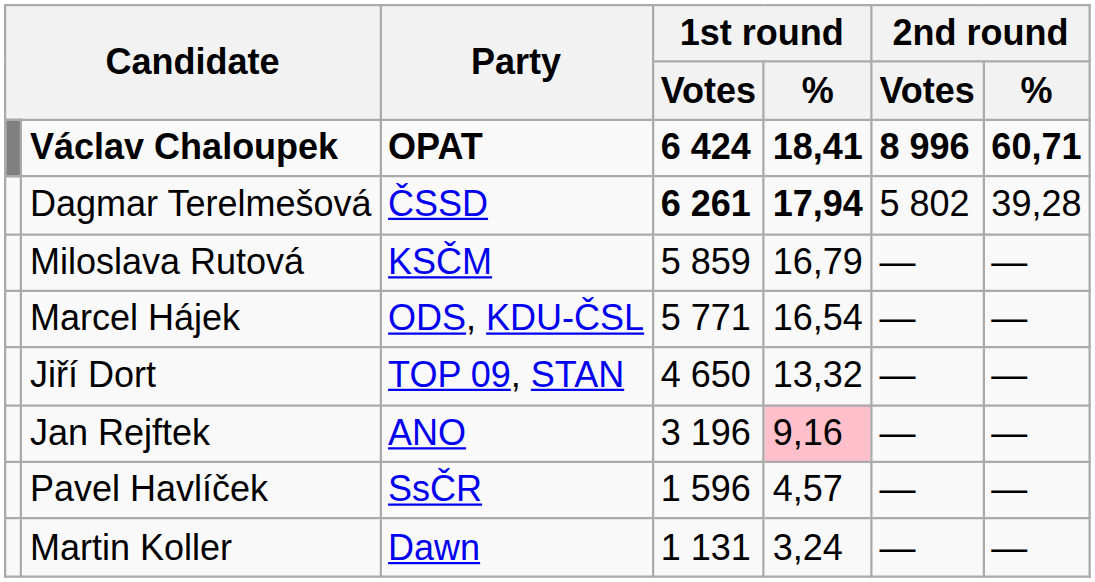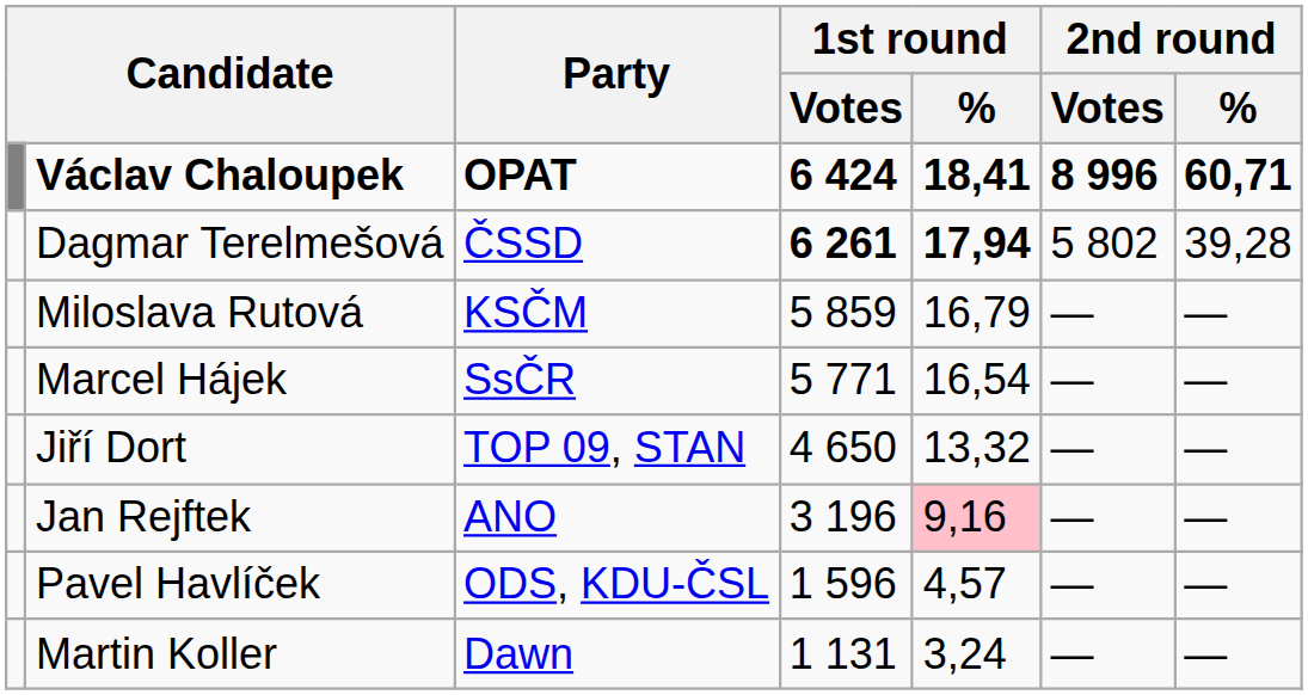Marcel Hájek | Party: ODS, KDU-ČSL -> SsČR
Pavel Havlíček | Party: SsČR -> ODS, KDU-ČSL
